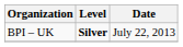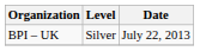BPI – UK | Level: bold -> normal
